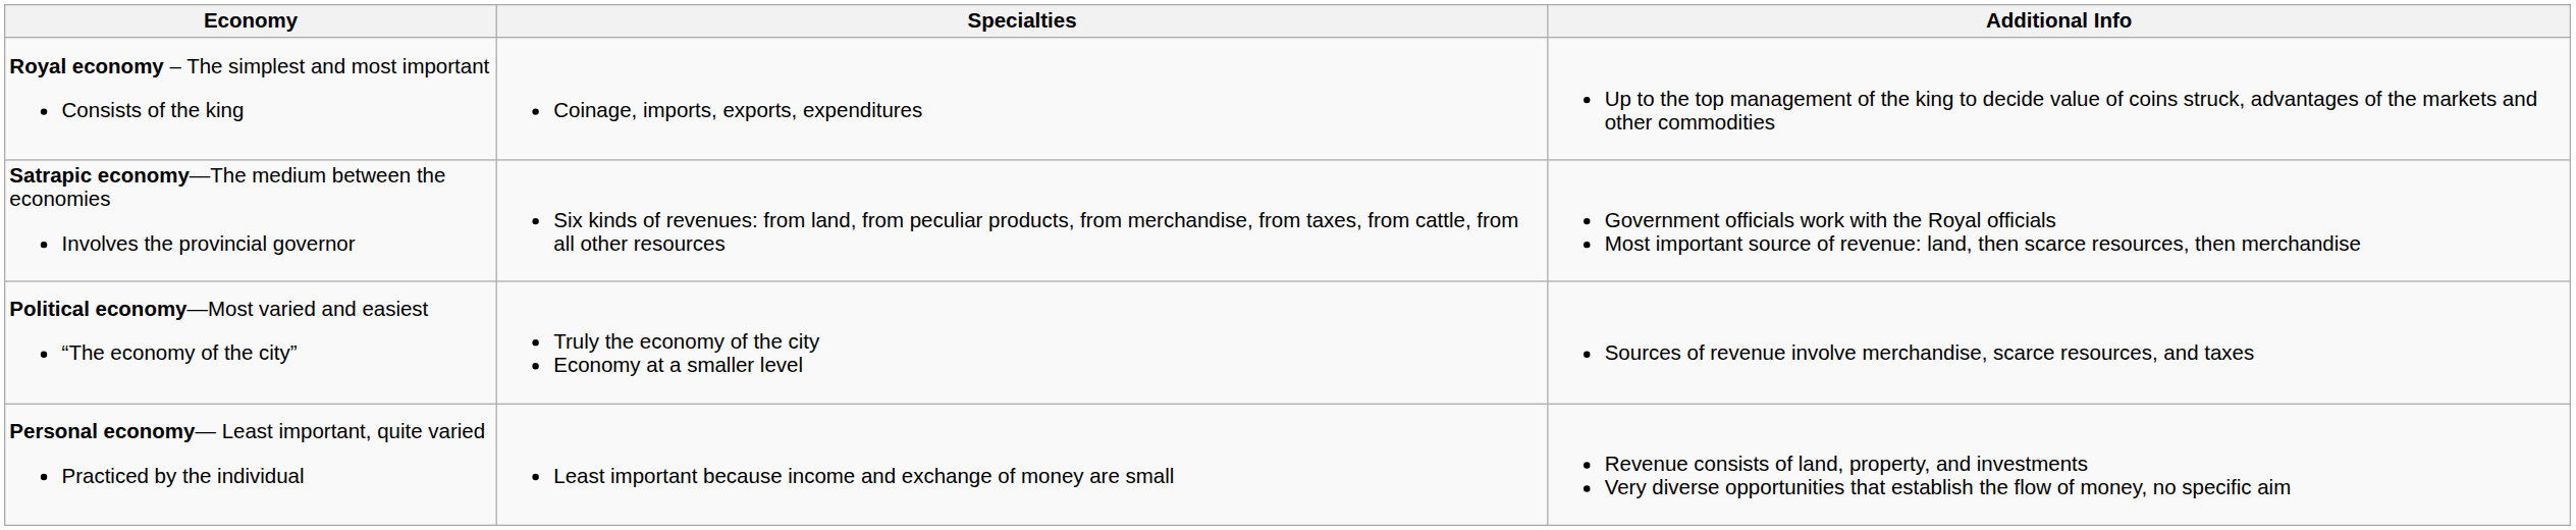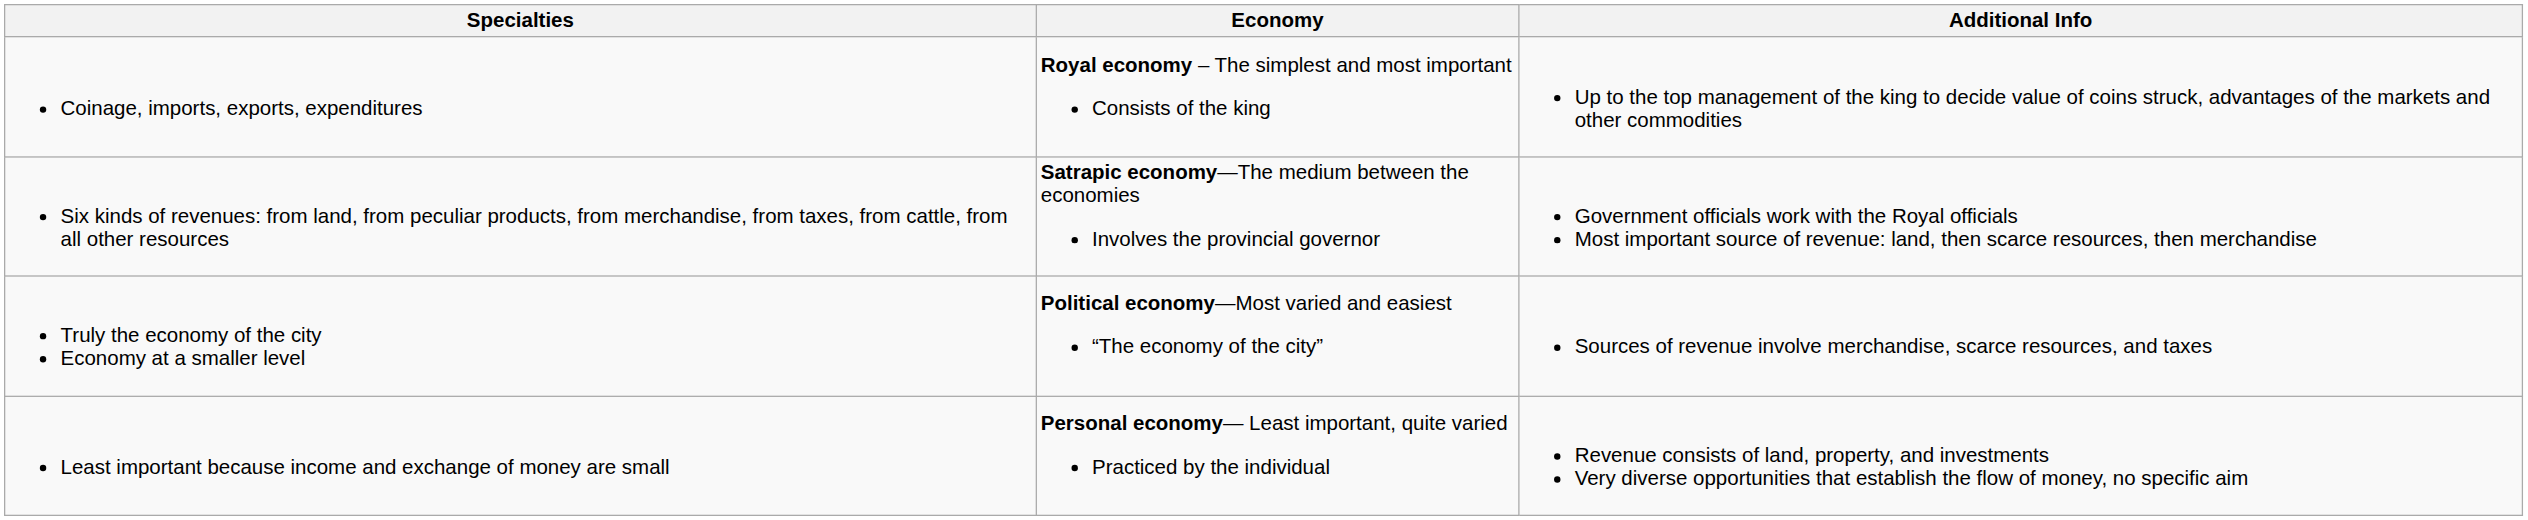columns swapped: Economy <-> Specialties
